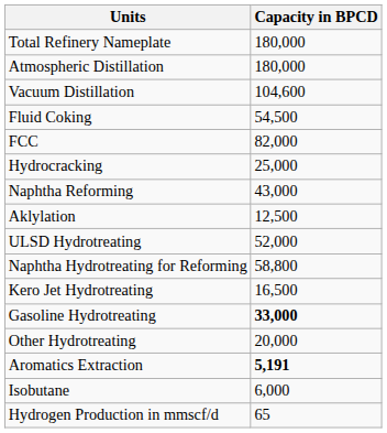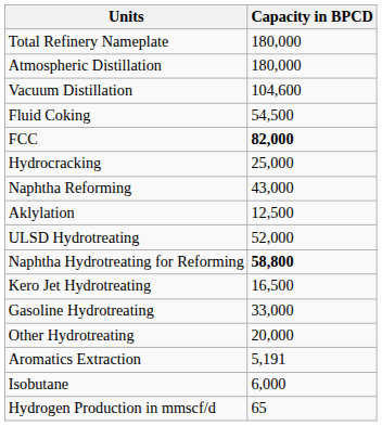FCC | Capacity in BPCD: normal -> bold
Naphtha Hydrotreating for Reforming | Capacity in BPCD: normal -> bold
Gasoline Hydrotreating | Capacity in BPCD: bold -> normal
Aromatics Extraction | Capacity in BPCD: bold -> normal
